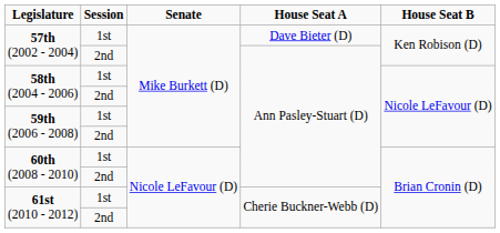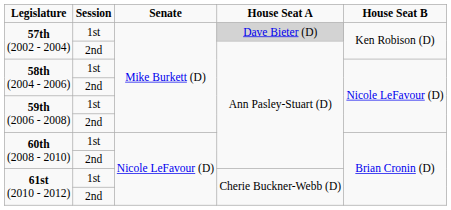57th (2002 - 2004) / 1st | House Seat A: no background -> lightgrey background
